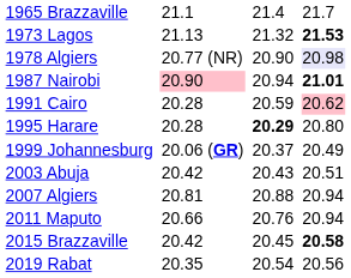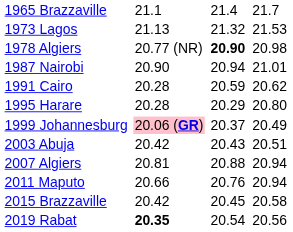1973 Lagos | column 4: bold -> normal
1978 Algiers | column 3: normal -> bold
1978 Algiers | column 4: lavender background -> no background
1987 Nairobi | column 2: pink background -> no background
1987 Nairobi | column 4: bold -> normal
1991 Cairo | column 4: pink background -> no background
1995 Harare | column 3: bold -> normal
1999 Johannesburg | column 2: no background -> pink background
2015 Brazzaville | column 4: bold -> normal
2019 Rabat | column 2: normal -> bold
